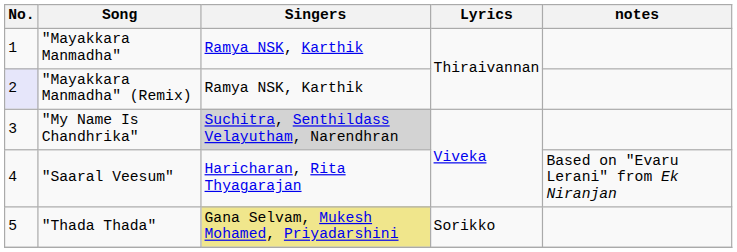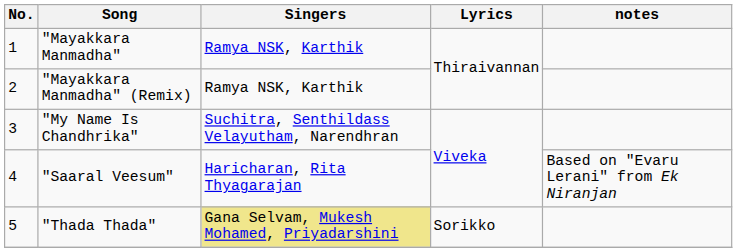"Mayakkara Manmadha" (Remix) | No.: lavender background -> no background
"My Name Is Chandhrika" | Singers: lightgrey background -> no background
